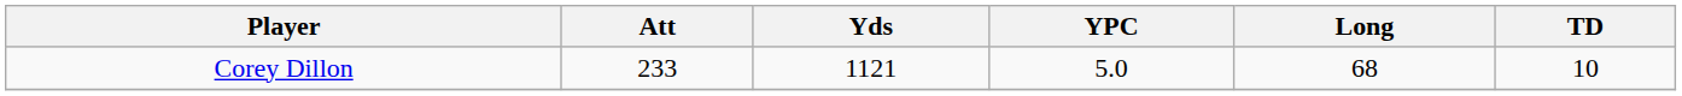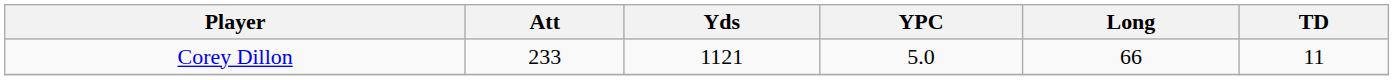Corey Dillon | Long: 68 -> 66
Corey Dillon | TD: 10 -> 11
